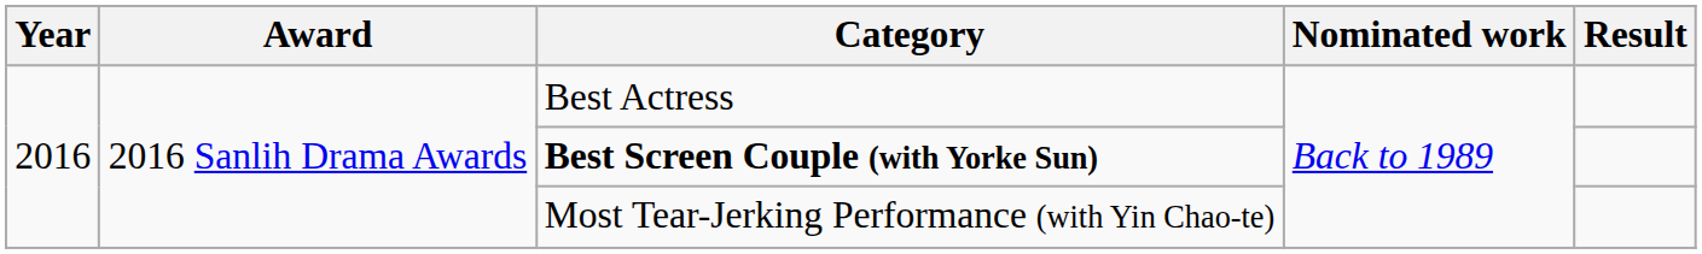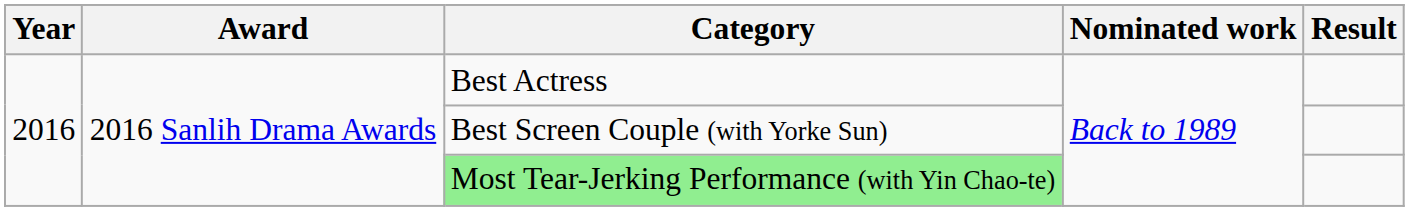Best Screen Couple (with Yorke Sun) | Category: bold -> normal
Most Tear-Jerking Performance (with Yin Chao-te) | Category: no background -> lightgreen background
